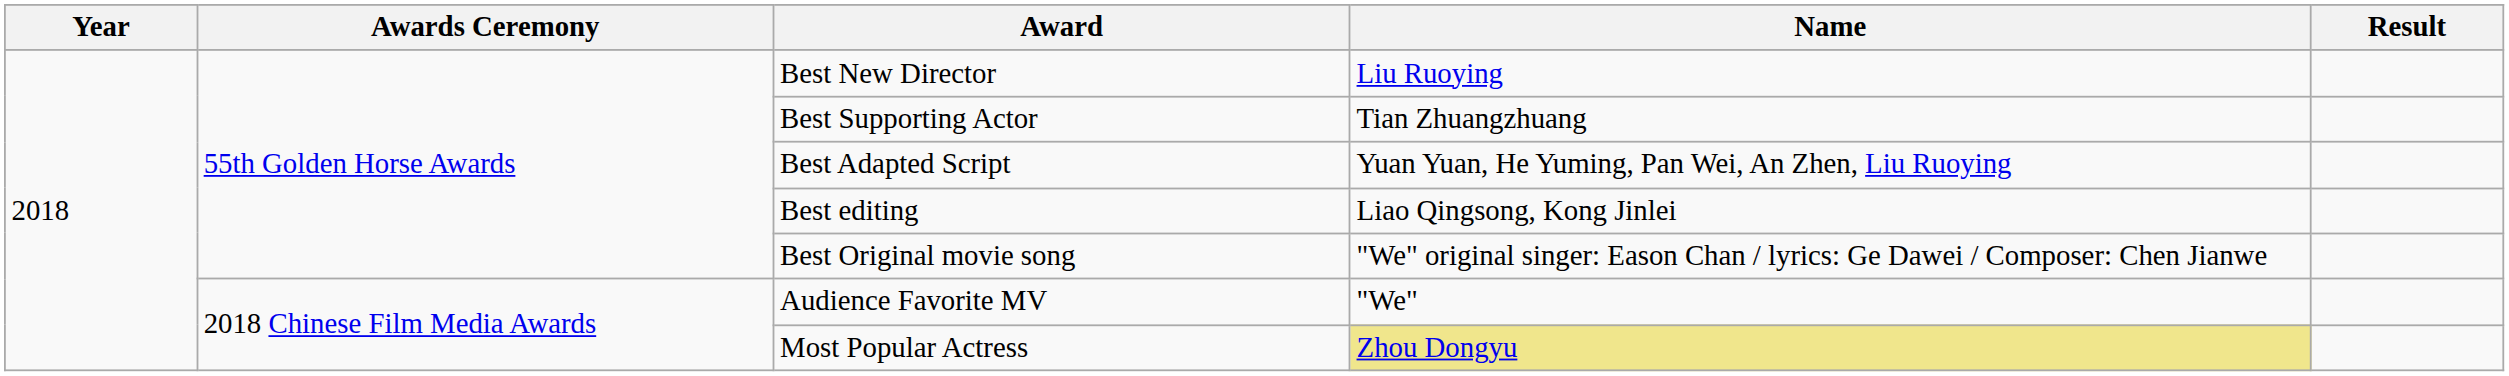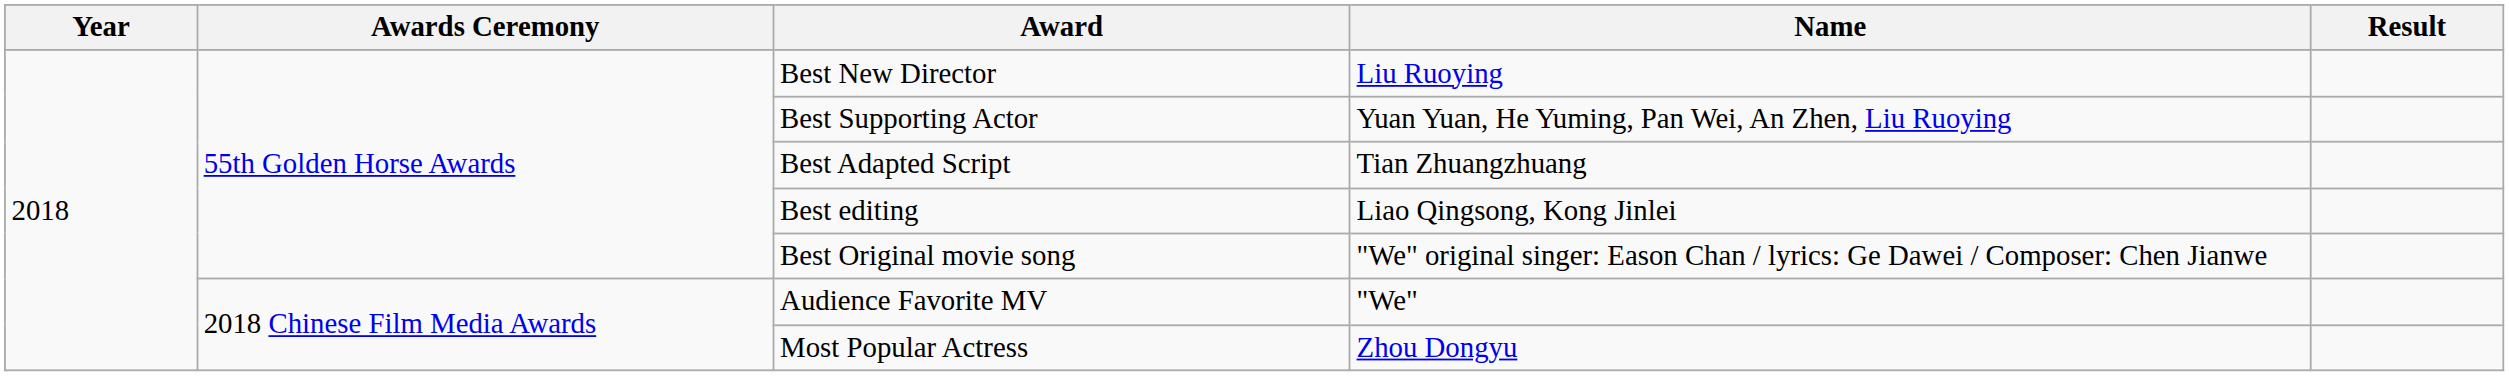Best Supporting Actor | Name: Tian Zhuangzhuang -> Yuan Yuan, He Yuming, Pan Wei, An Zhen, Liu Ruoying
Best Adapted Script | Name: Yuan Yuan, He Yuming, Pan Wei, An Zhen, Liu Ruoying -> Tian Zhuangzhuang
Most Popular Actress | Name: khaki background -> no background
